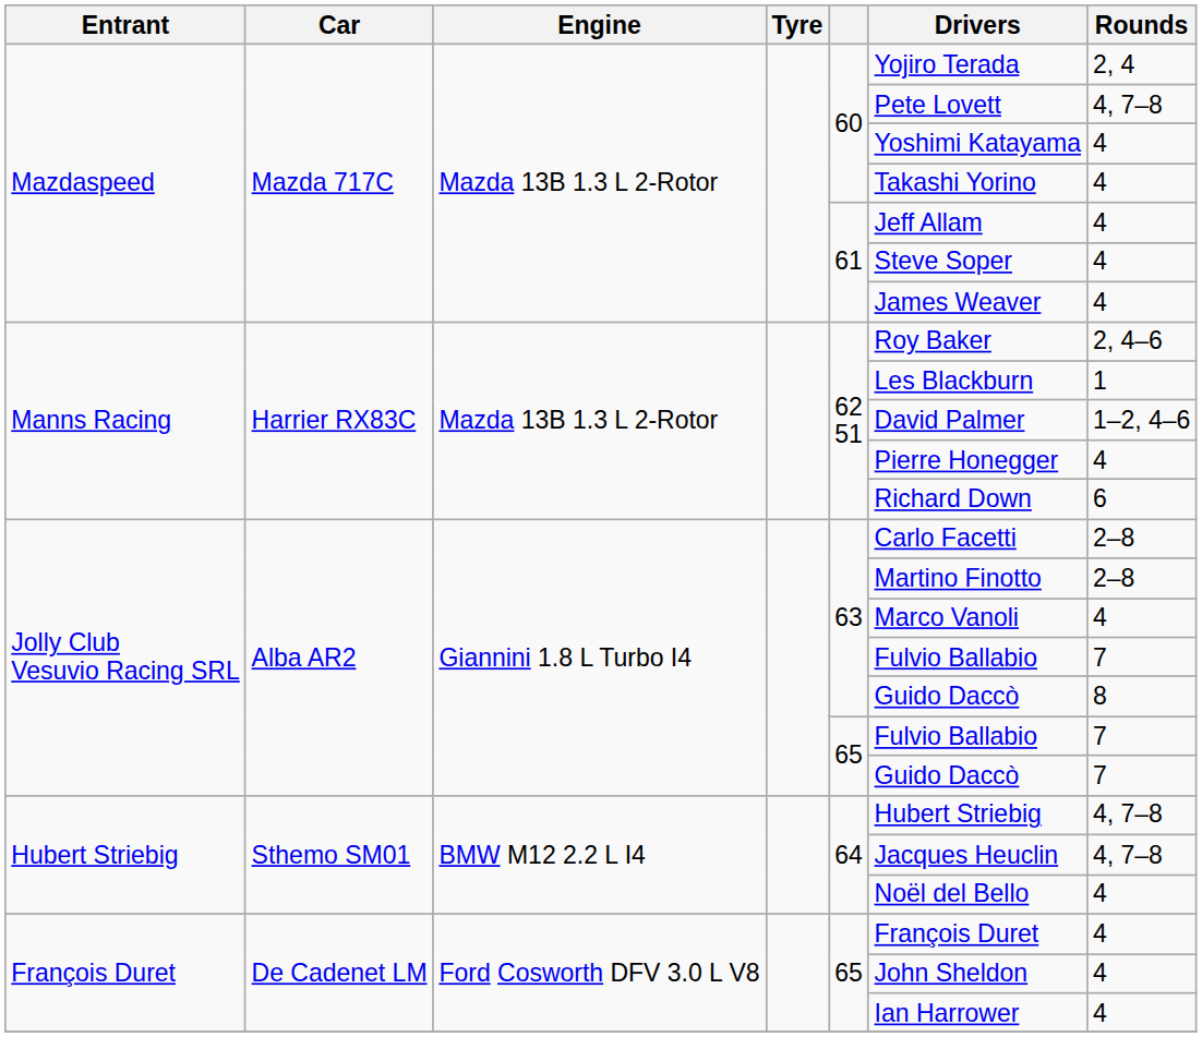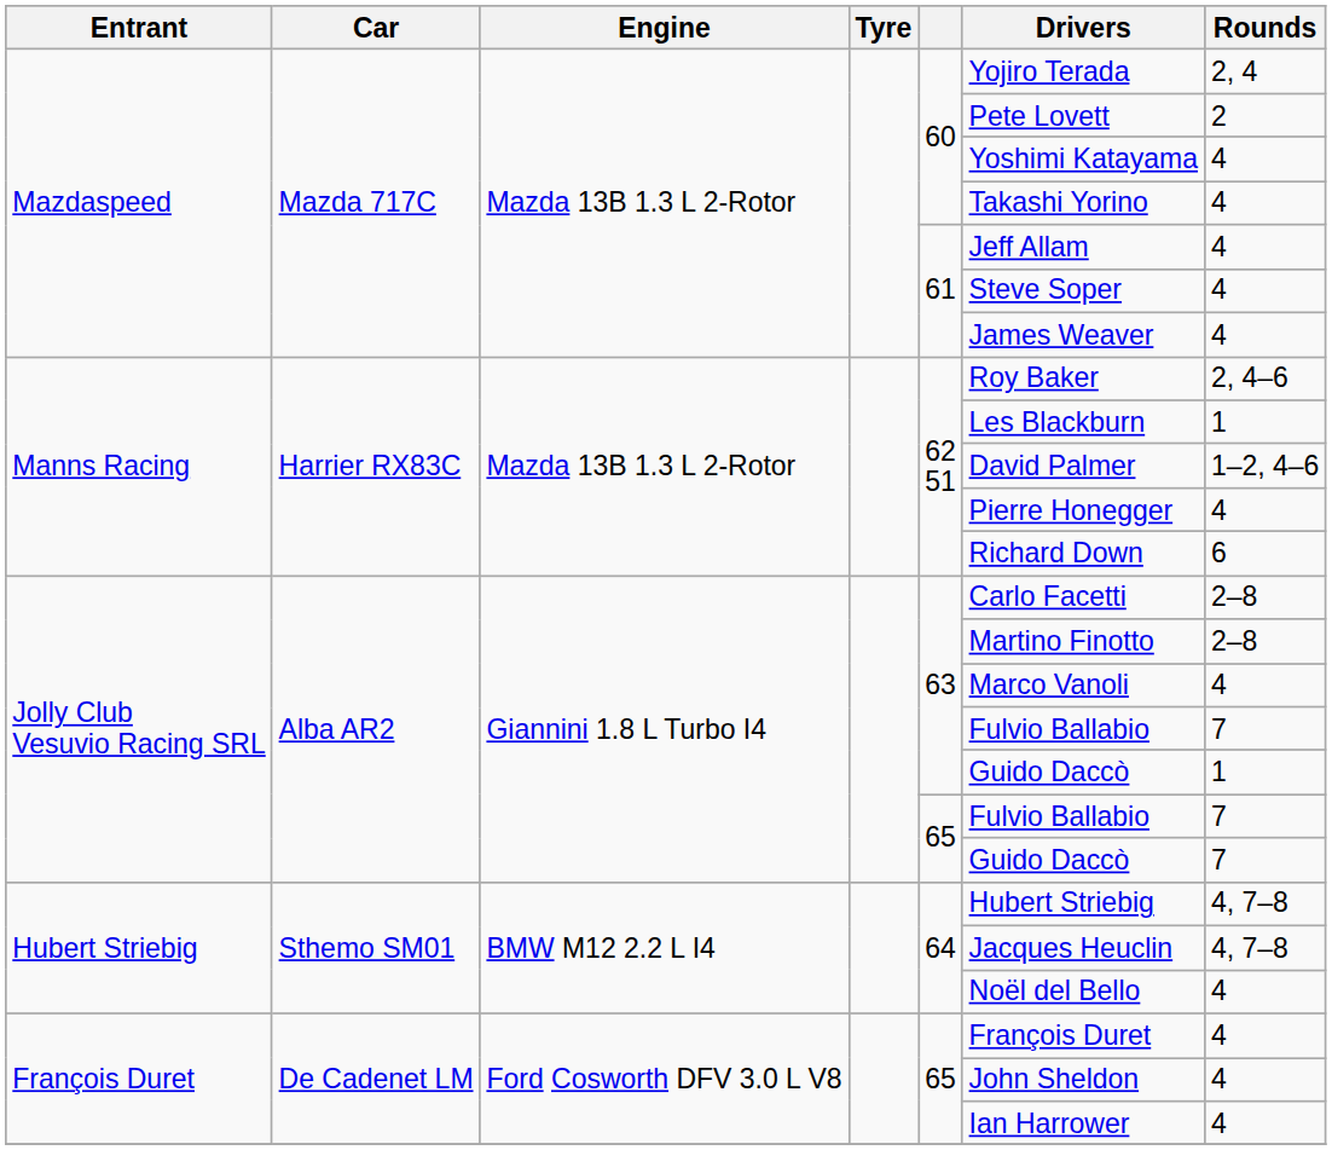row 3 | Rounds: 4, 7–8 -> 2
row 18 | Rounds: 8 -> 1
